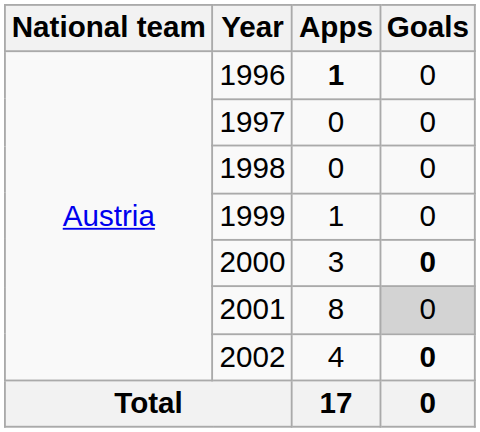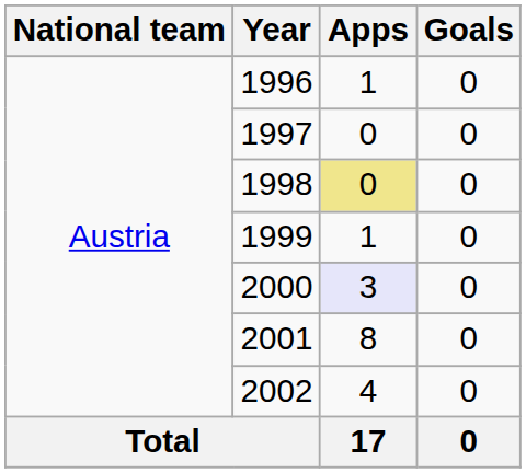1996 | Apps: bold -> normal
1998 | Apps: no background -> khaki background
2000 | Apps: no background -> lavender background
2000 | Goals: bold -> normal
2001 | Goals: lightgrey background -> no background
2002 | Goals: bold -> normal
